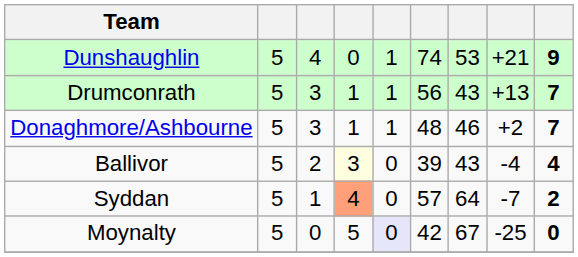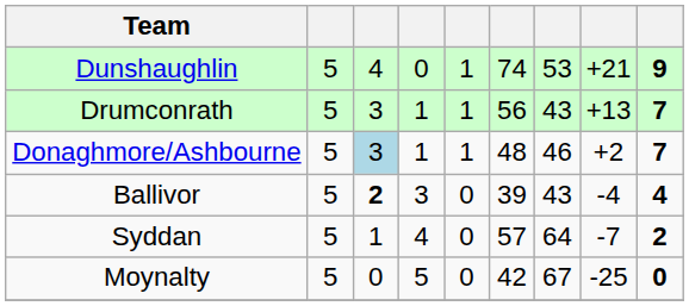Donaghmore/Ashbourne | column 3: no background -> lightblue background
Ballivor | column 3: normal -> bold
Ballivor | column 4: lightyellow background -> no background
Syddan | column 4: lightsalmon background -> no background
Moynalty | column 5: lavender background -> no background
